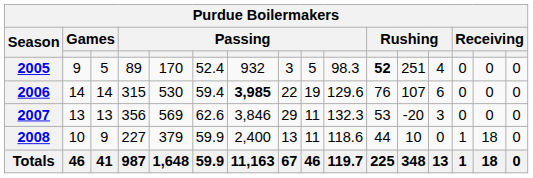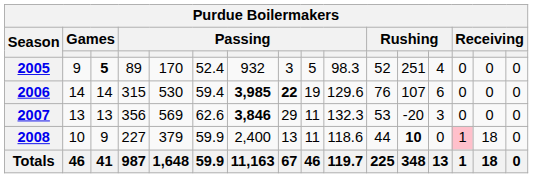2005 | column 3: normal -> bold
2005 | column 11: bold -> normal
2006 | column 8: normal -> bold
2007 | column 7: normal -> bold
2008 | column 12: normal -> bold
2008 | column 14: no background -> pink background
